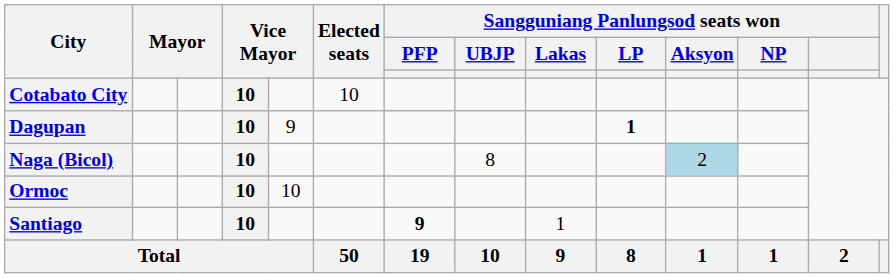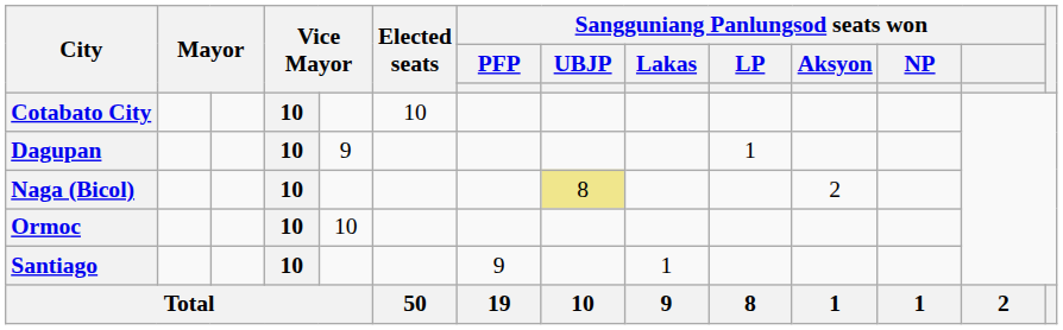Dagupan | Sangguniang Panlungsod seats won / LP: bold -> normal
Naga (Bicol) | Sangguniang Panlungsod seats won / UBJP: no background -> khaki background
Naga (Bicol) | Sangguniang Panlungsod seats won / Aksyon: lightblue background -> no background
Santiago | Sangguniang Panlungsod seats won / PFP: bold -> normal
